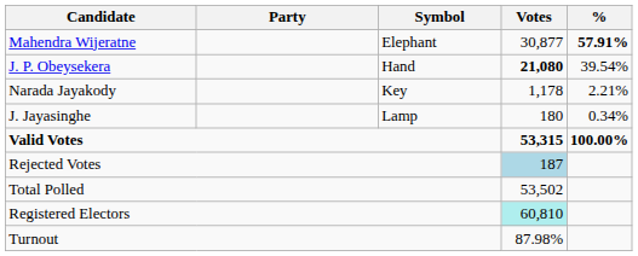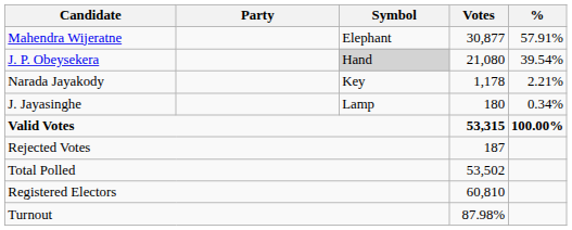Mahendra Wijeratne | %: bold -> normal
J. P. Obeysekera | Symbol: no background -> lightgrey background
J. P. Obeysekera | Votes: bold -> normal
Rejected Votes | Votes: lightblue background -> no background
Registered Electors | Votes: paleturquoise background -> no background
